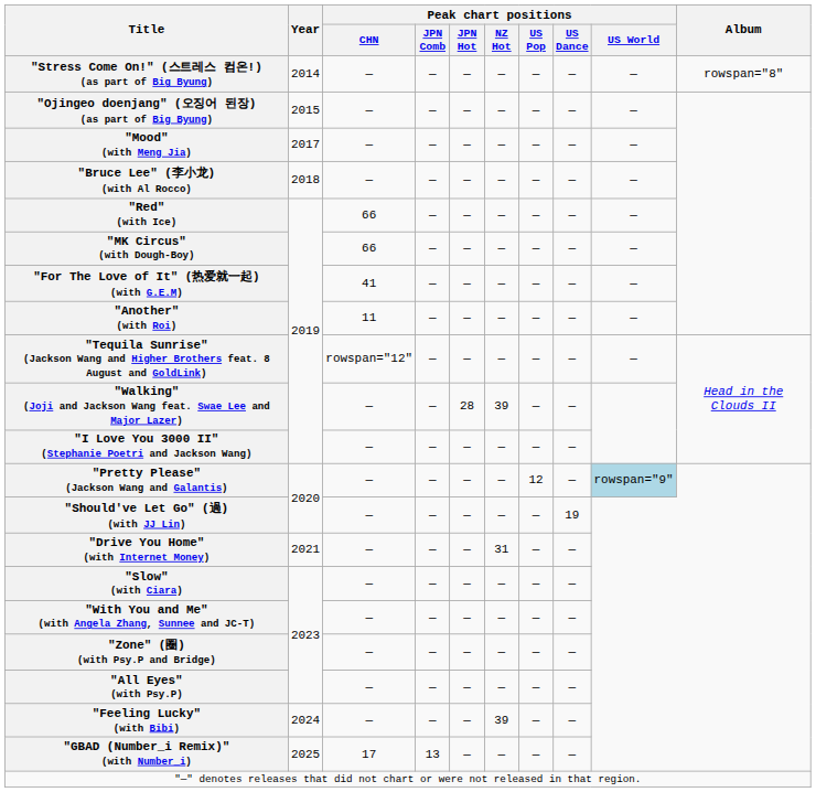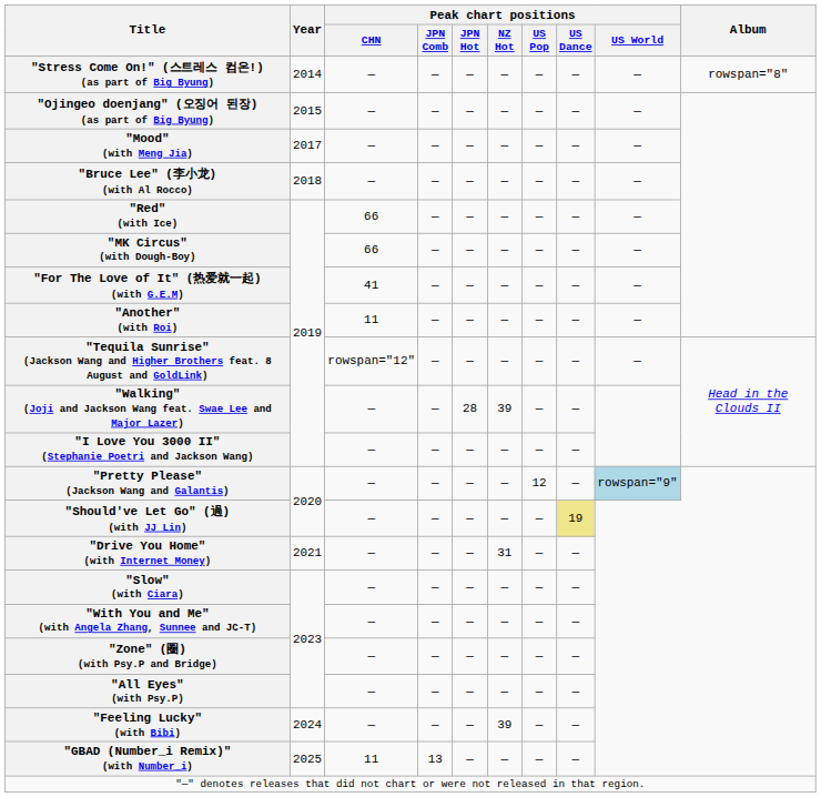"Should've Let Go" (過) (with JJ Lin) | Peak chart positions / US Dance: no background -> khaki background
"GBAD (Number_i Remix)" (with Number_i) | Peak chart positions / CHN: 17 -> 11
